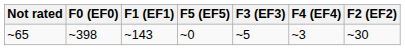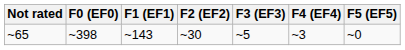columns swapped: F2 (EF2) <-> F5 (EF5)
